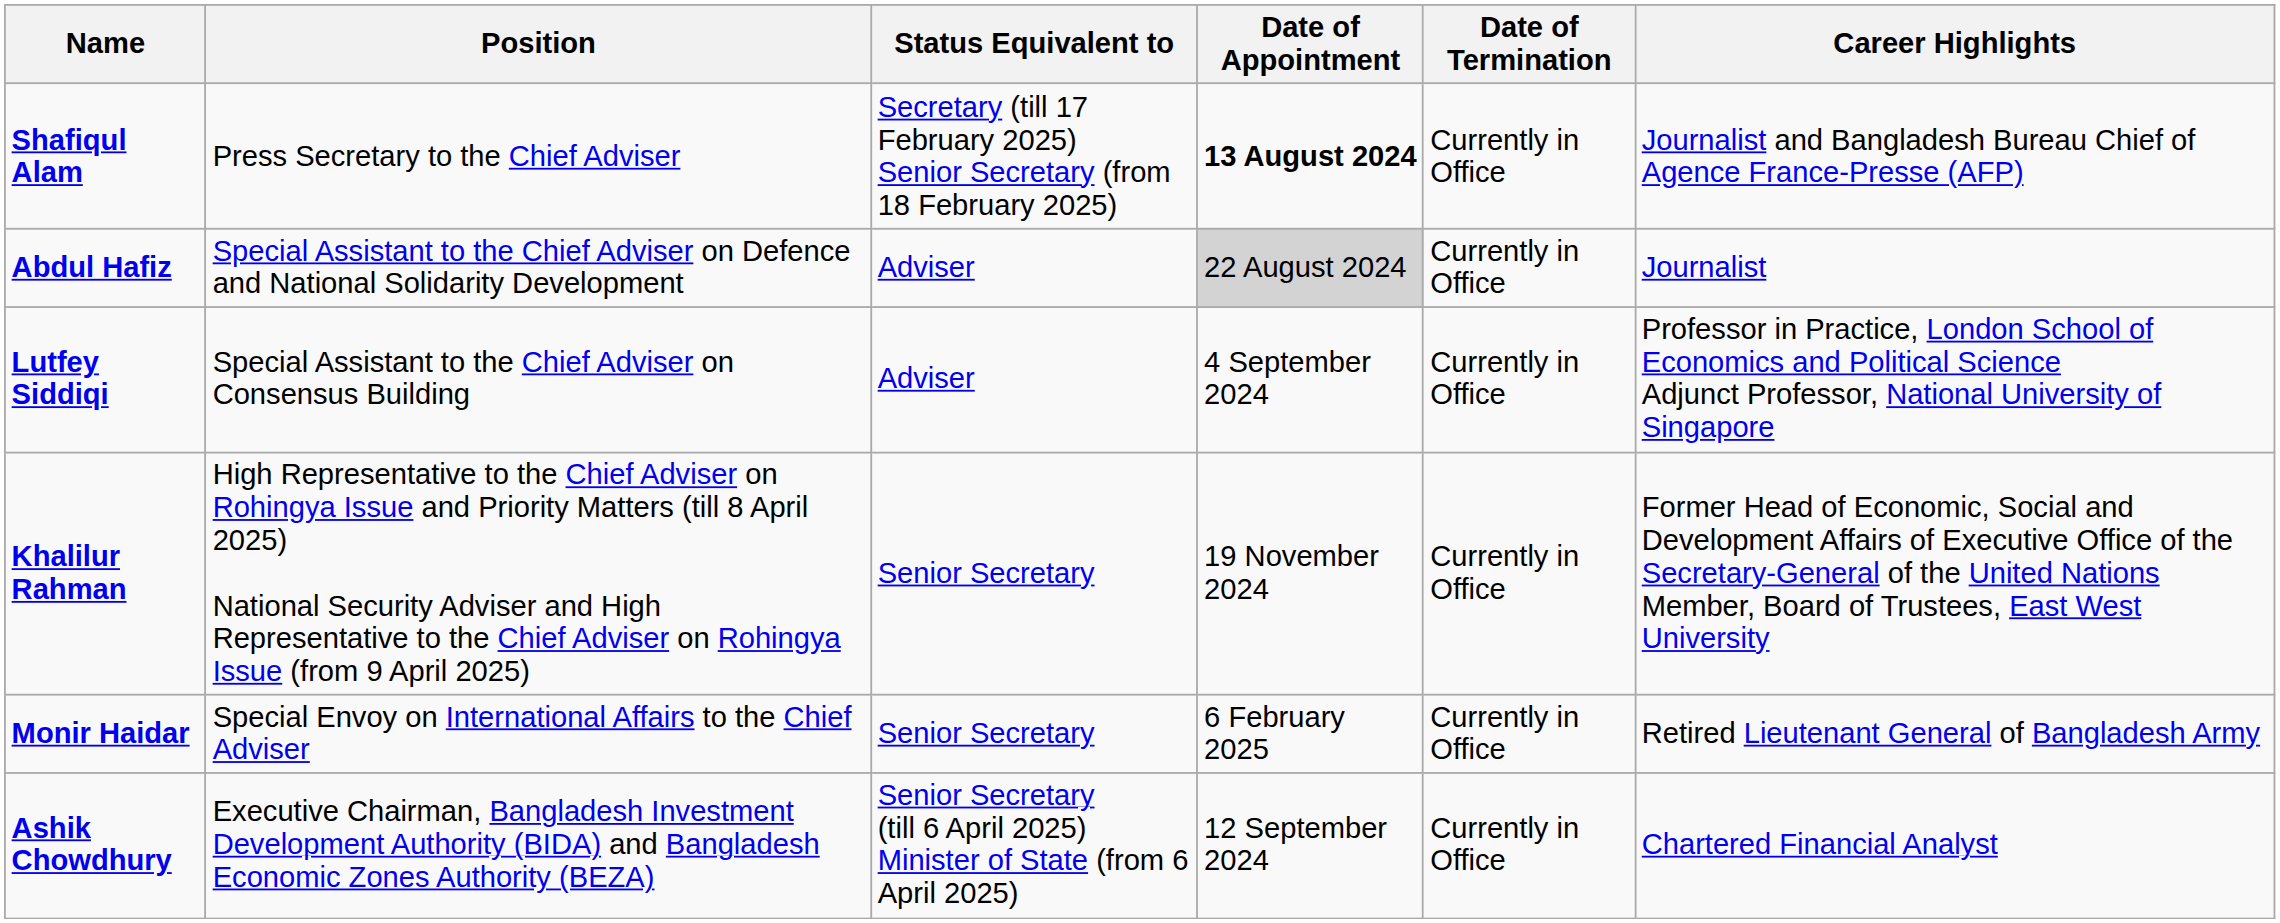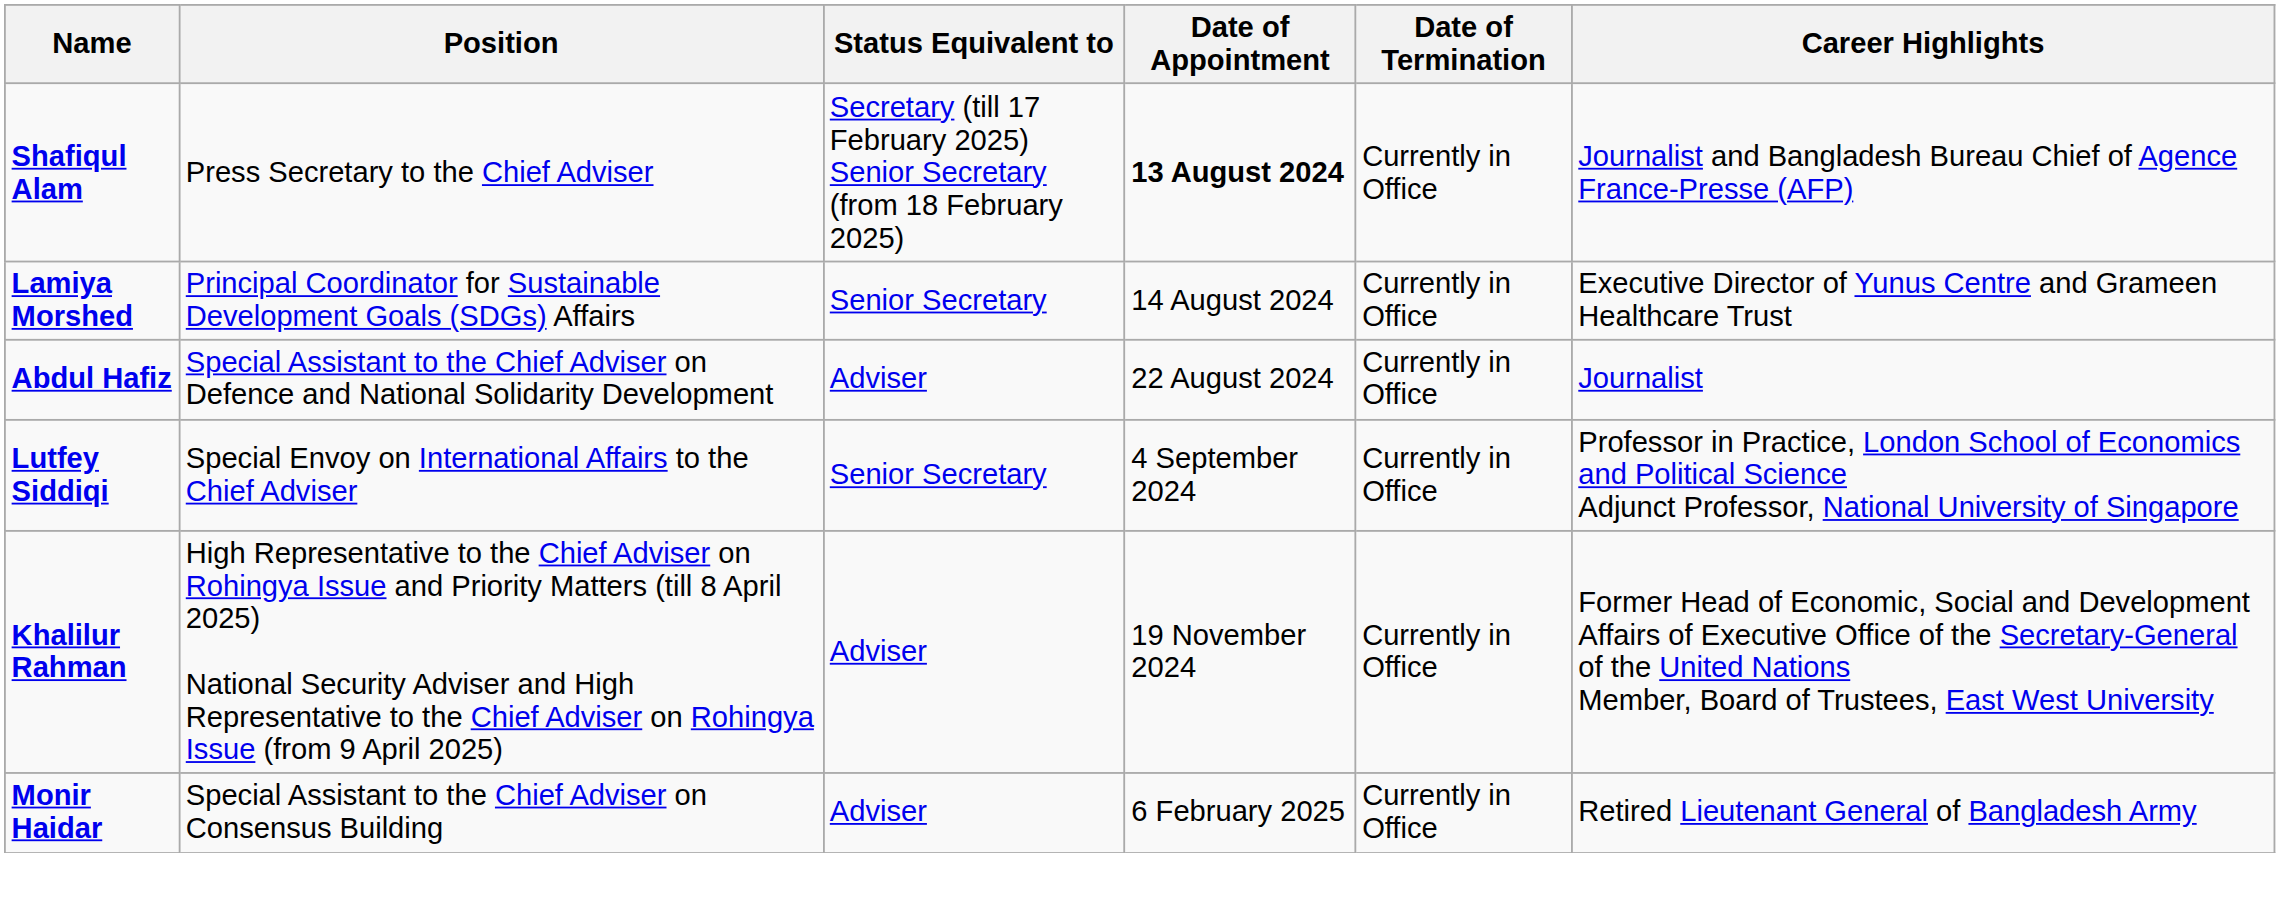+ row: Lamiya Morshed | Principal Coordinator for Sustainable Development Goals (SDGs) Affairs | Senior Secretary | 14 August 2024 | Currently in Office | Executive Director of Yunus Centre and Grameen Healthcare Trust
Abdul Hafiz | Date of Appointment: lightgrey background -> no background
Lutfey Siddiqi | Position: Special Assistant to the Chief Adviser on Consensus Building -> Special Envoy on International Affairs to the Chief Adviser
Lutfey Siddiqi | Status Equivalent to: Adviser -> Senior Secretary
Khalilur Rahman | Status Equivalent to: Senior Secretary -> Adviser
Monir Haidar | Position: Special Envoy on International Affairs to the Chief Adviser -> Special Assistant to the Chief Adviser on Consensus Building
Monir Haidar | Status Equivalent to: Senior Secretary -> Adviser
- row: Ashik Chowdhury | Executive Chairman, Bangladesh Investment Development Authority (BIDA) and Bangladesh Economic Zones Authority (BEZA) | Senior Secretary (till 6 April 2025) Minister of State (from 6 April 2025) | 12 September 2024 | Currently in Office | Chartered Financial Analyst
